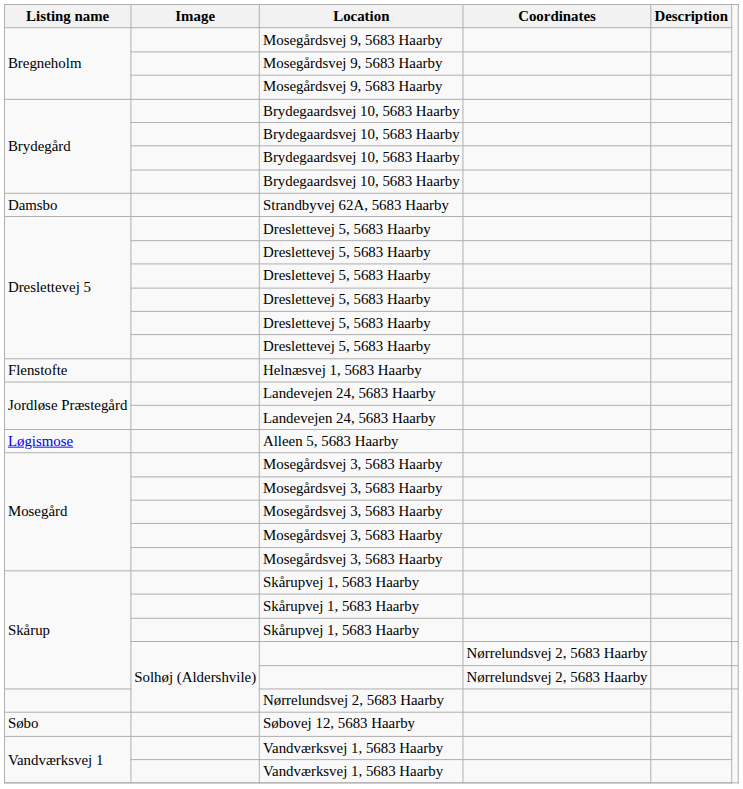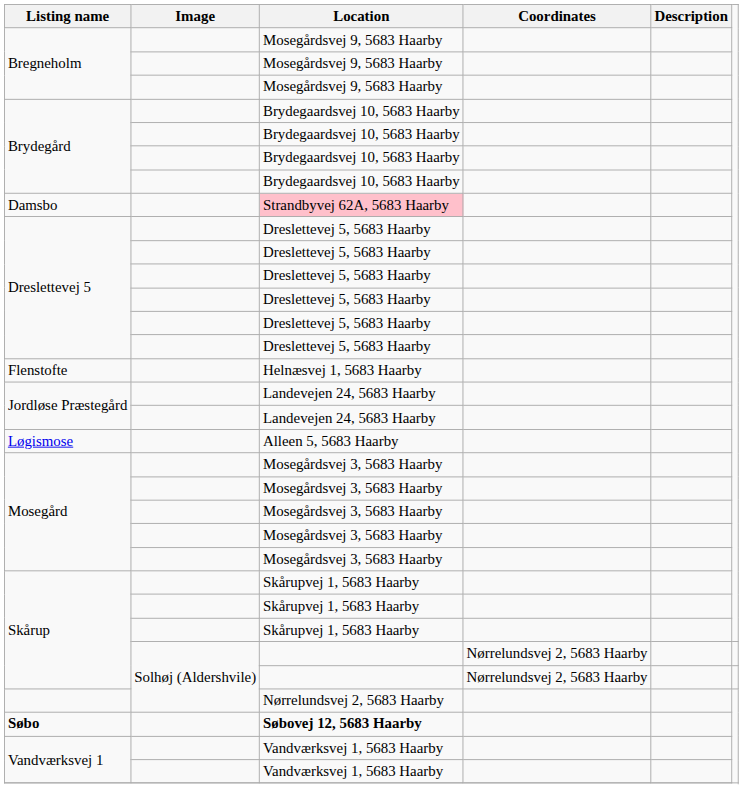Strandbyvej 62A, 5683 Haarby | Location: no background -> pink background
Søbovej 12, 5683 Haarby | Listing name: normal -> bold
Søbovej 12, 5683 Haarby | Location: normal -> bold
